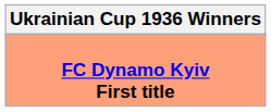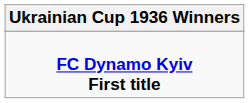row 2 | column 1: lightsalmon background -> no background
